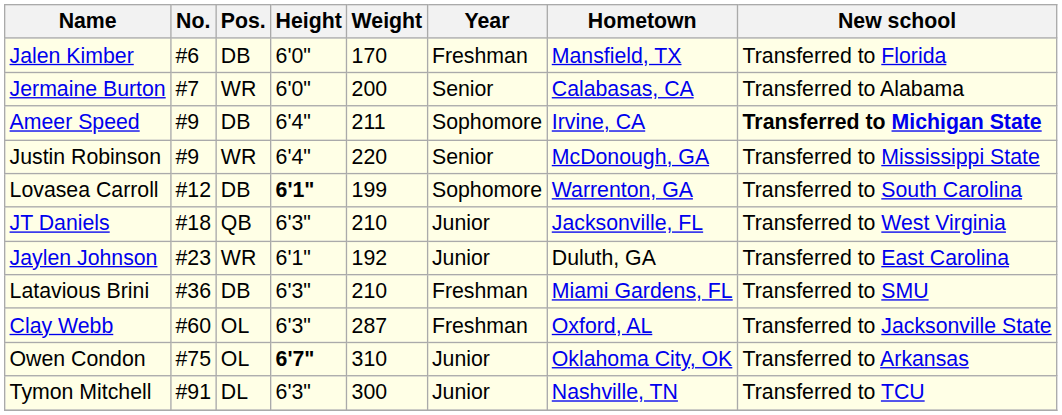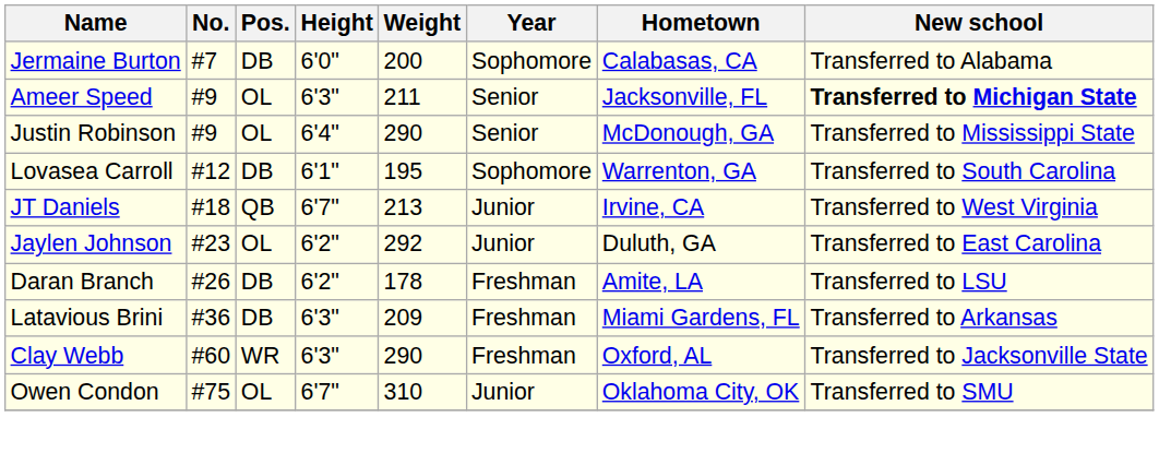- row: Jalen Kimber | #6 | DB | 6'0" | 170 | Freshman | Mansfield, TX | Transferred to Florida
Jermaine Burton | Pos.: WR -> DB
Jermaine Burton | Year: Senior -> Sophomore
Ameer Speed | Pos.: DB -> OL
Ameer Speed | Height: 6'4" -> 6'3"
Ameer Speed | Year: Sophomore -> Senior
Ameer Speed | Hometown: Irvine, CA -> Jacksonville, FL
Justin Robinson | Pos.: WR -> OL
Justin Robinson | Weight: 220 -> 290
Lovasea Carroll | Height: bold -> normal
Lovasea Carroll | Weight: 199 -> 195
JT Daniels | Height: 6'3" -> 6'7"
JT Daniels | Weight: 210 -> 213
JT Daniels | Hometown: Jacksonville, FL -> Irvine, CA
Jaylen Johnson | Pos.: WR -> OL
Jaylen Johnson | Height: 6'1" -> 6'2"
Jaylen Johnson | Weight: 192 -> 292
+ row: Daran Branch | #26 | DB | 6'2" | 178 | Freshman | Amite, LA | Transferred to LSU
Latavious Brini | Weight: 210 -> 209
Latavious Brini | New school: Transferred to SMU -> Transferred to Arkansas
Clay Webb | Pos.: OL -> WR
Clay Webb | Weight: 287 -> 290
Owen Condon | Height: bold -> normal
Owen Condon | New school: Transferred to Arkansas -> Transferred to SMU
- row: Tymon Mitchell | #91 | DL | 6'3" | 300 | Junior | Nashville, TN | Transferred to TCU
